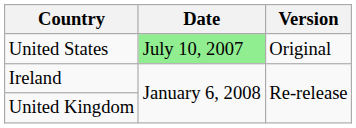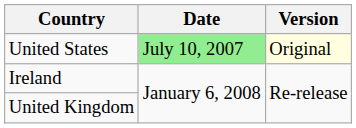United States | Version: no background -> lightyellow background
